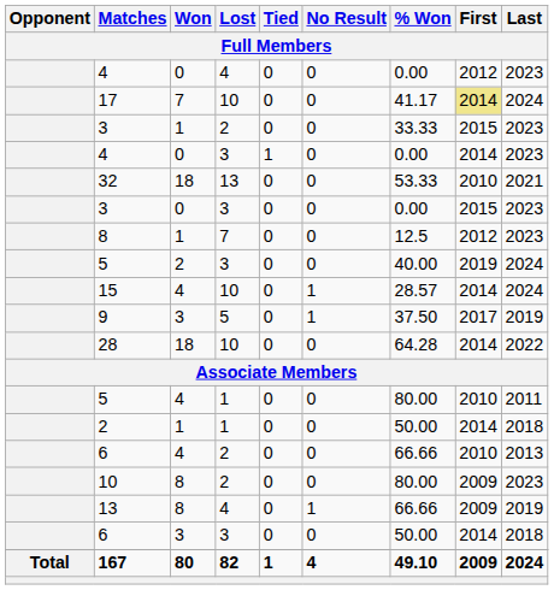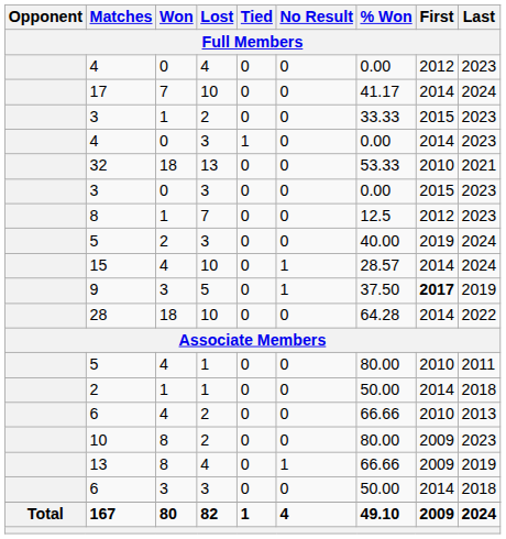17 | First / Full Members: khaki background -> no background
9 | First / Full Members: normal -> bold
